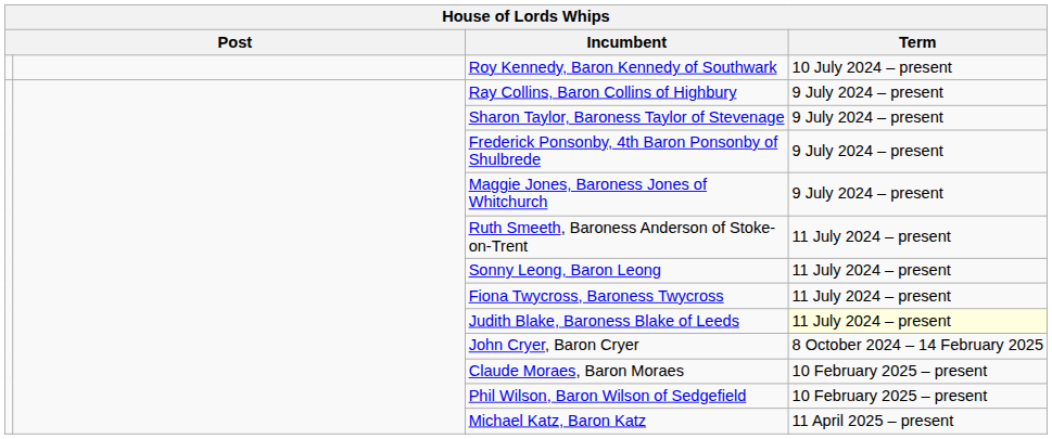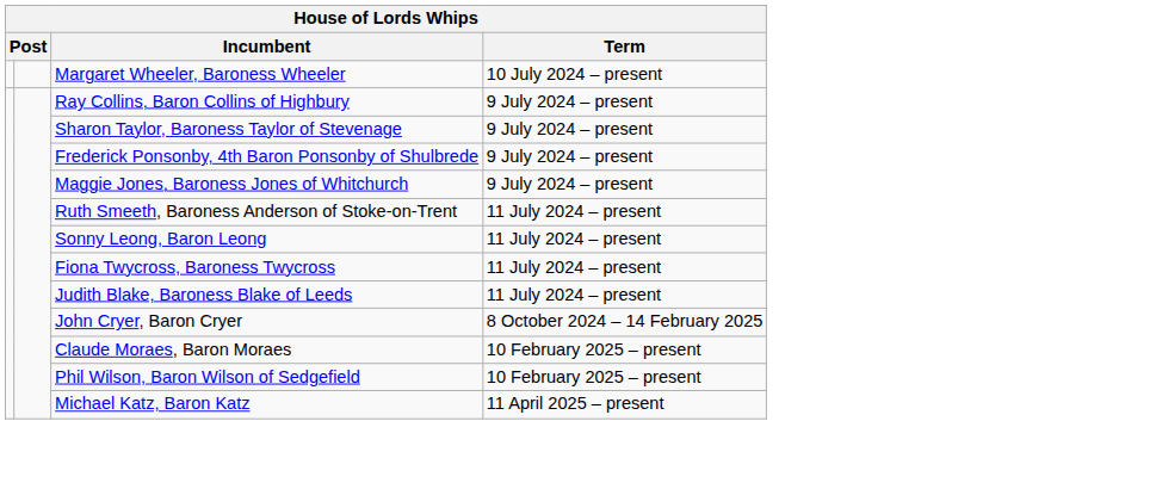- row: Roy Kennedy, Baron Kennedy of Southwark | 10 July 2024 – present
+ row: Margaret Wheeler, Baroness Wheeler | 10 July 2024 – present
Judith Blake, Baroness Blake of Leeds | Term: lightyellow background -> no background
